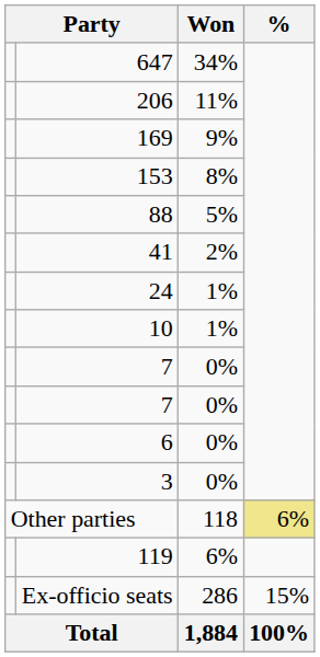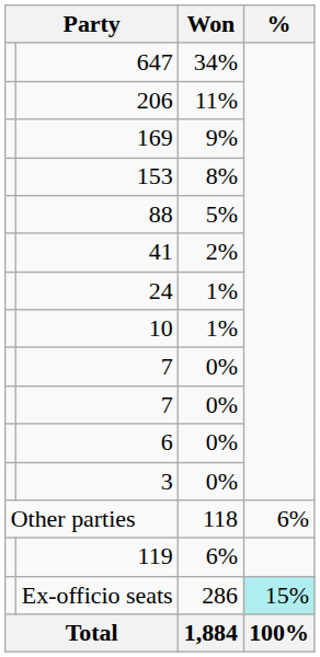Other parties | %: khaki background -> no background
Ex-officio seats | %: no background -> paleturquoise background
